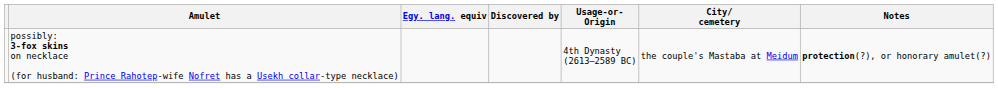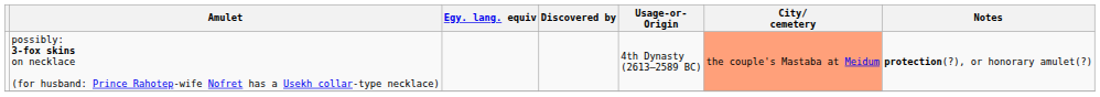row 2 | City/ cemetery: no background -> lightsalmon background
